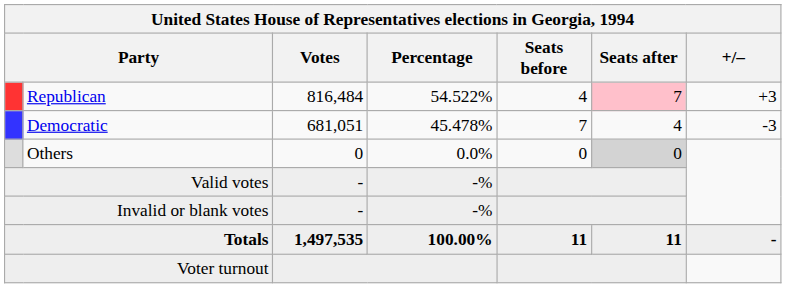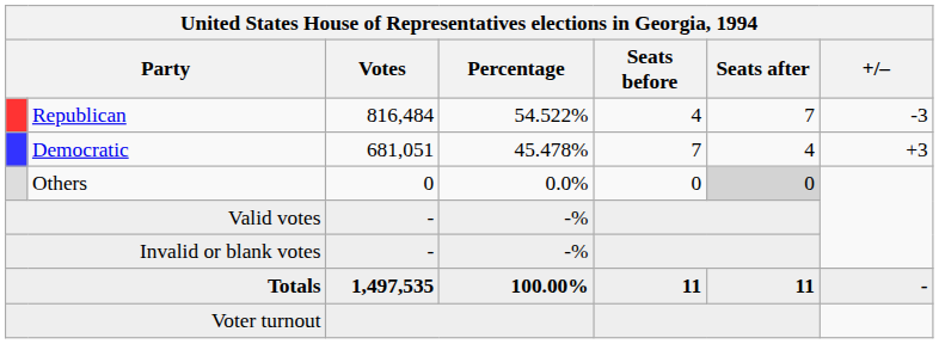Republican | Seats after: pink background -> no background
Republican | +/–: +3 -> -3
Democratic | +/–: -3 -> +3
